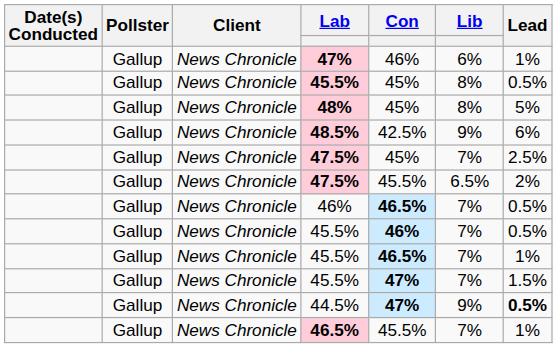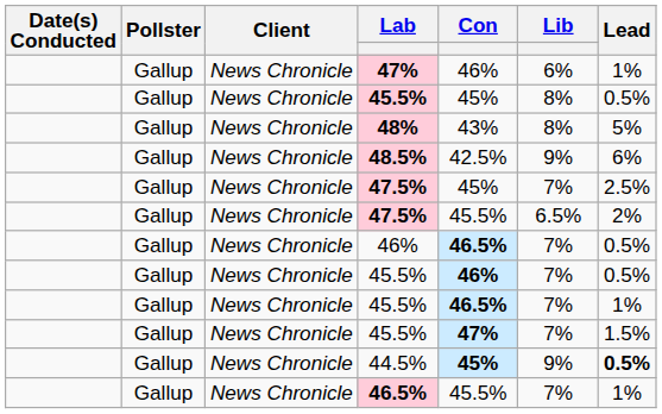48% | Con: 45% -> 43%
44.5% | Con: 47% -> 45%
